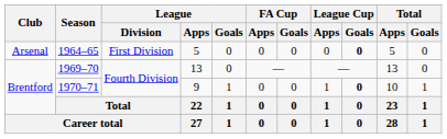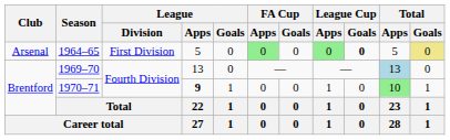1964–65 | FA Cup / Apps: no background -> lightgreen background
1964–65 | League Cup / Apps: no background -> lightgreen background
1964–65 | Total / Goals: no background -> khaki background
1969–70 | Total / Apps: no background -> lightblue background
1970–71 | League / Apps: normal -> bold
1970–71 | League Cup / Goals: bold -> normal
1970–71 | Total / Apps: no background -> lightgreen background
